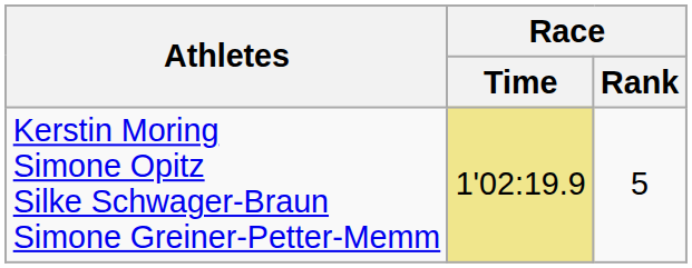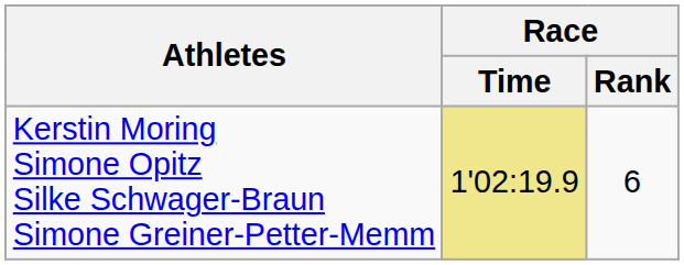row 3 | Race / Rank: 5 -> 6
